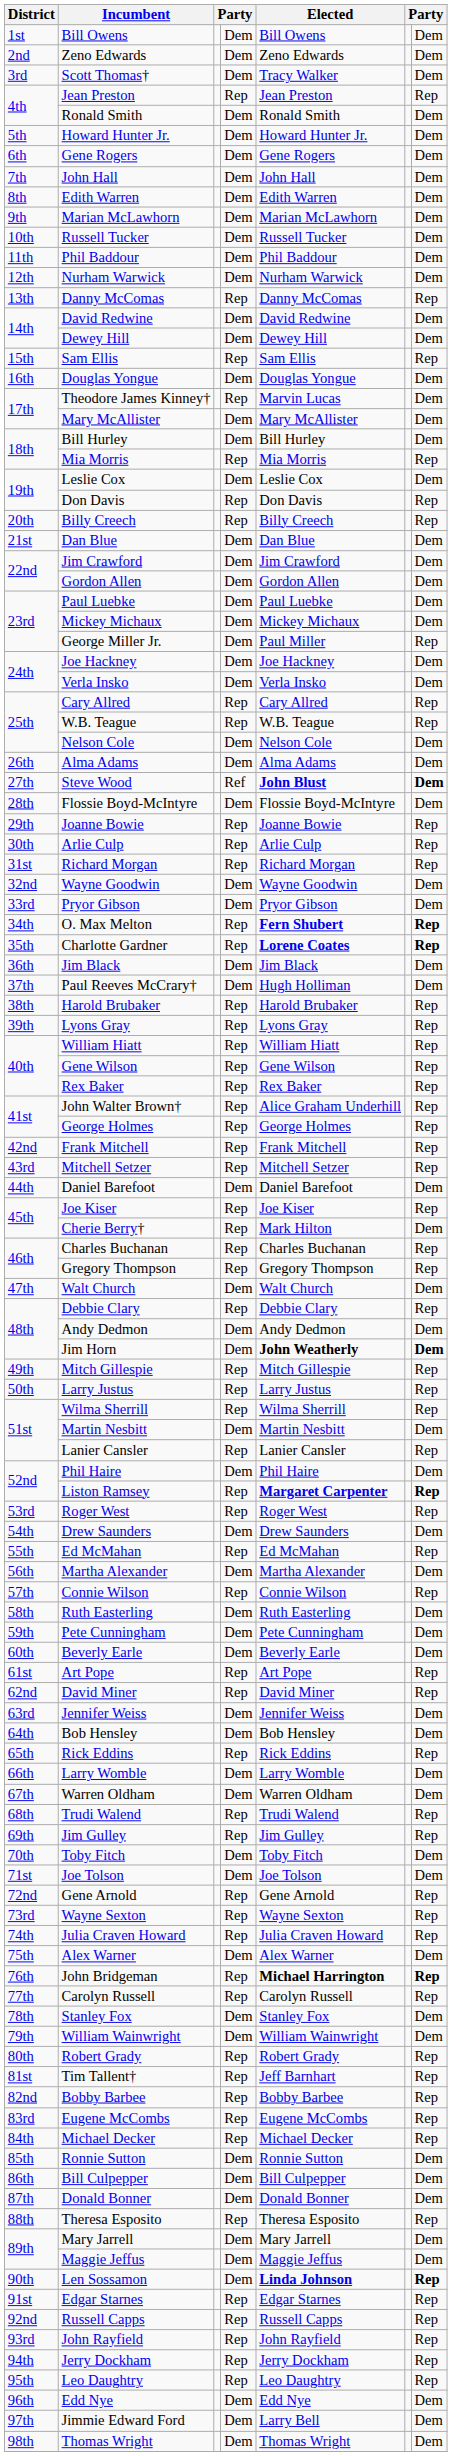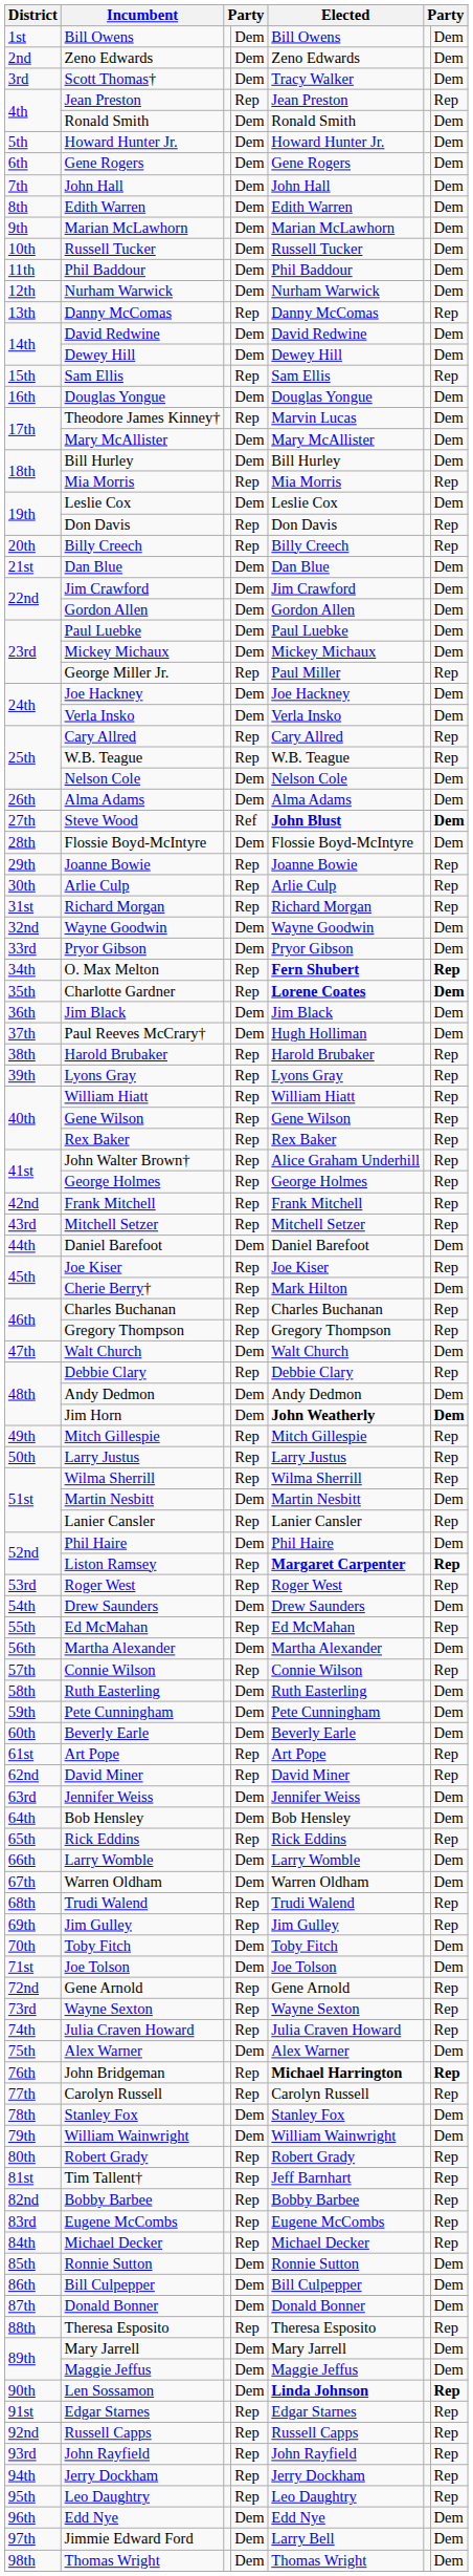George Miller Jr. | column 4: Dem -> Rep
Charlotte Gardner | column 7: Rep -> Dem
